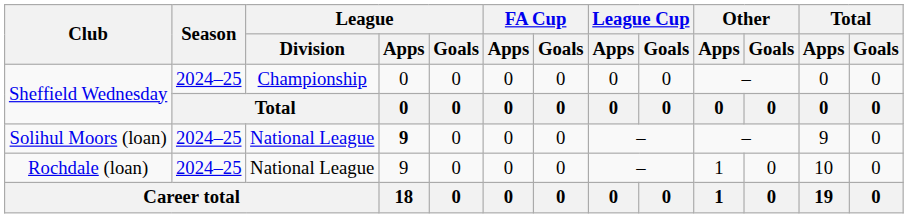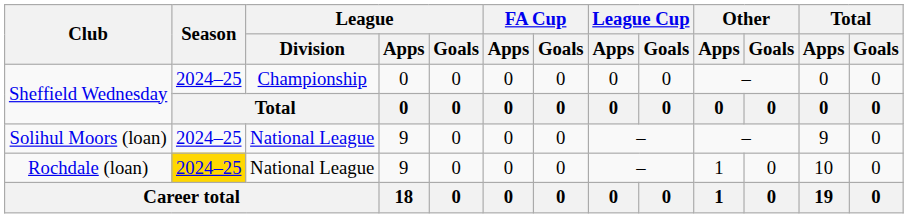Solihul Moors (loan) | League / Apps: bold -> normal
Rochdale (loan) | Season: no background -> gold background
